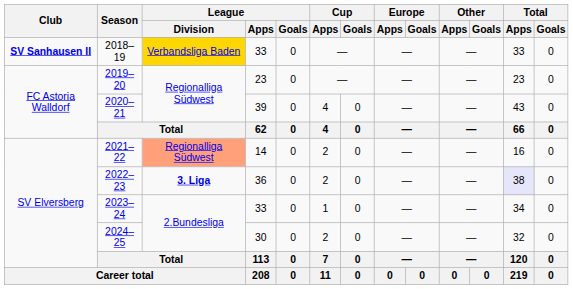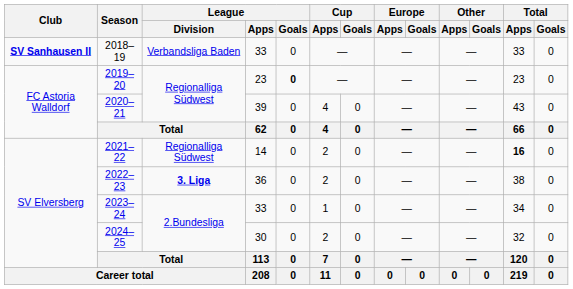2018–19 | League / Division: gold background -> no background
2019–20 | League / Goals: normal -> bold
2021–22 | League / Division: lightsalmon background -> no background
2021–22 | Total / Apps: normal -> bold
2022–23 | Total / Apps: lavender background -> no background
